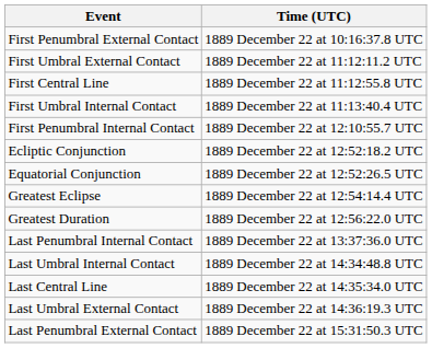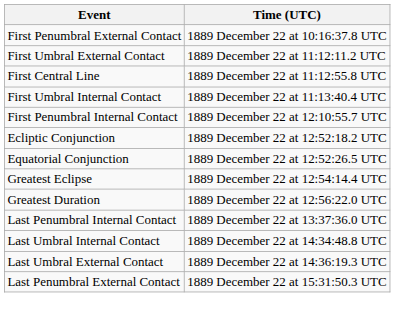- row: Last Central Line | 1889 December 22 at 14:35:34.0 UTC
